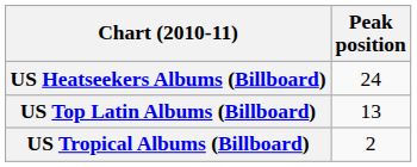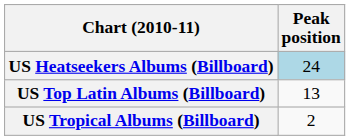US Heatseekers Albums (Billboard) | Peak position: no background -> lightblue background
